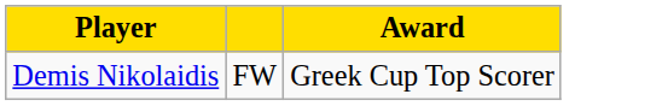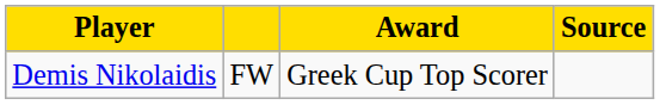+ column: Source
